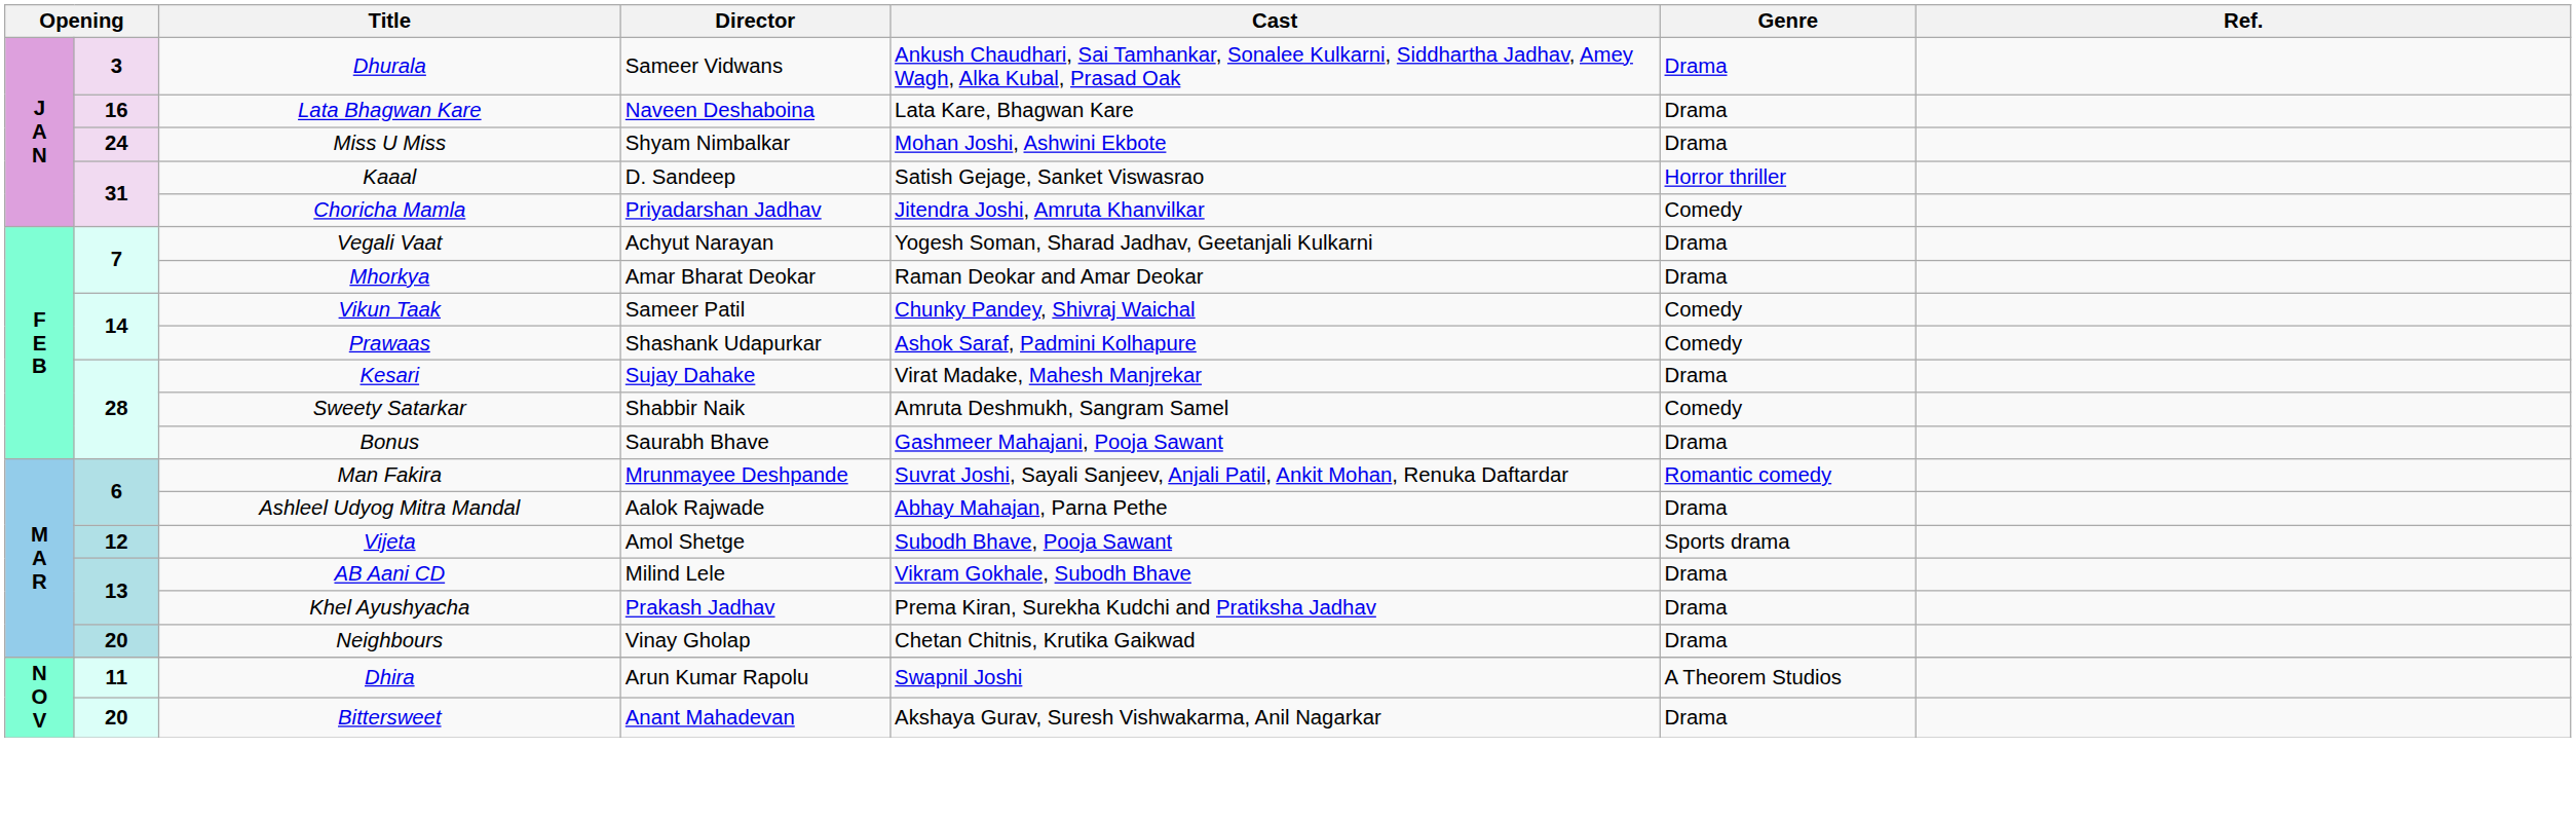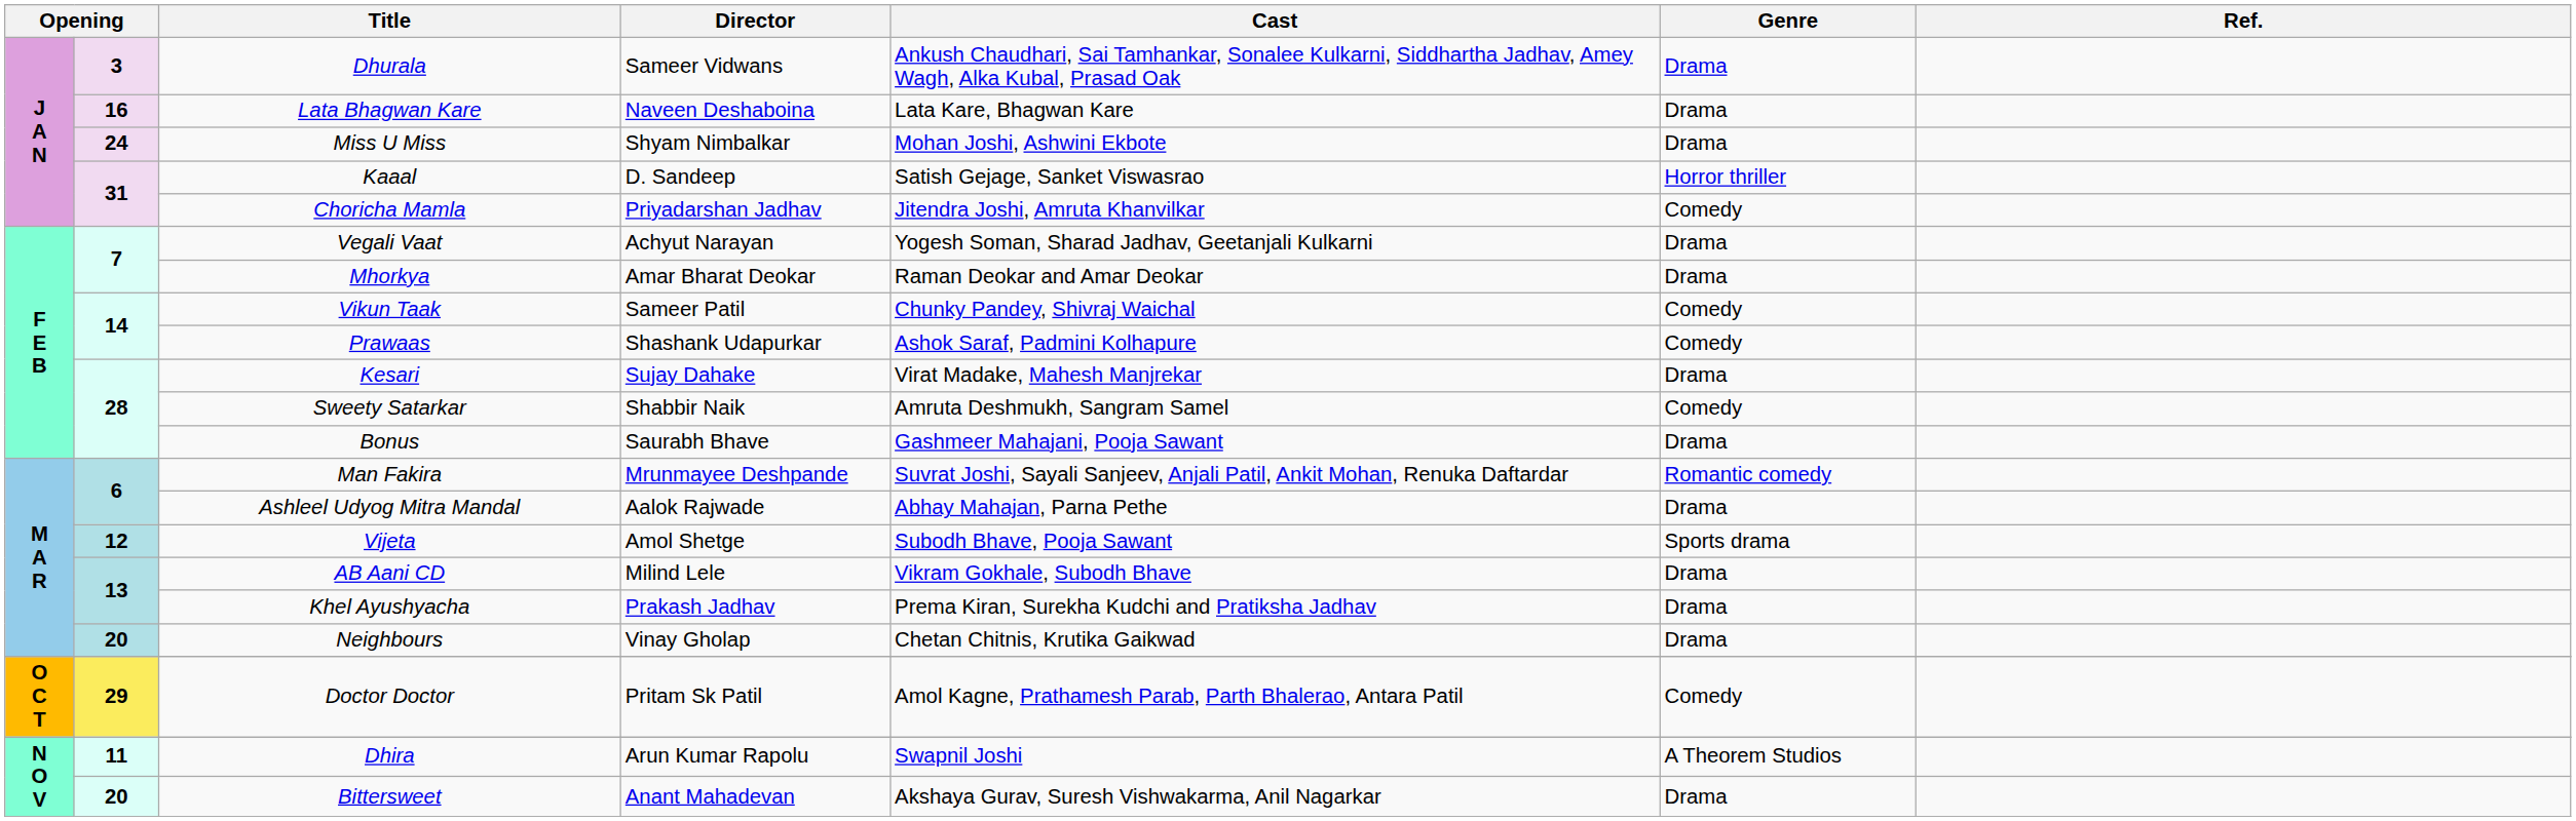+ row: O C T | 29 | Doctor Doctor | Pritam Sk Patil | Amol Kagne, Prathamesh Parab, Parth Bhalerao, Antara Patil | Comedy
